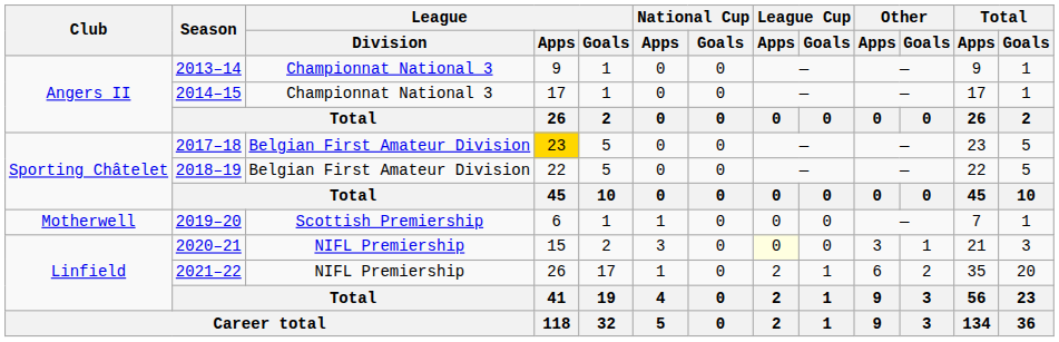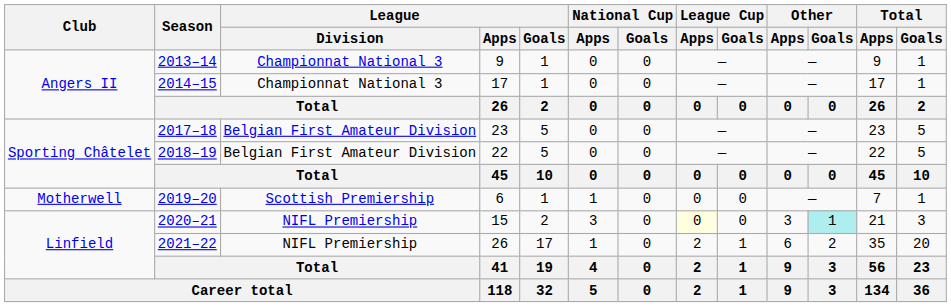2017–18 | League / Apps: gold background -> no background
2020–21 | Other / Goals: no background -> paleturquoise background
